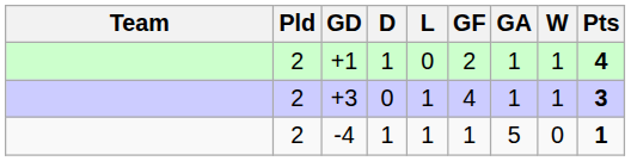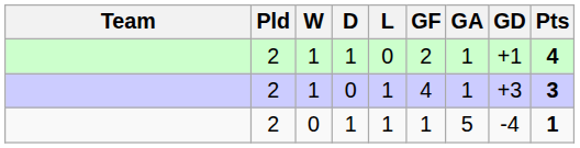columns swapped: W <-> GD
